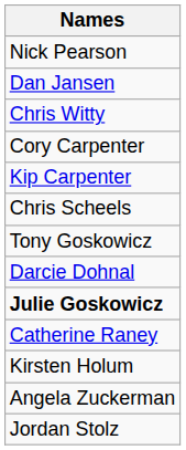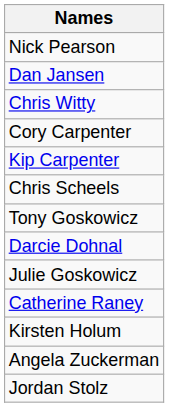row 10 | column 1: bold -> normal
